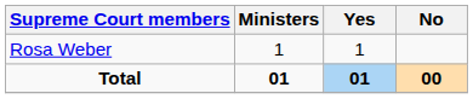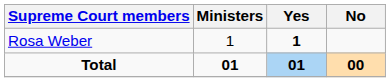Rosa Weber | Yes: normal -> bold
